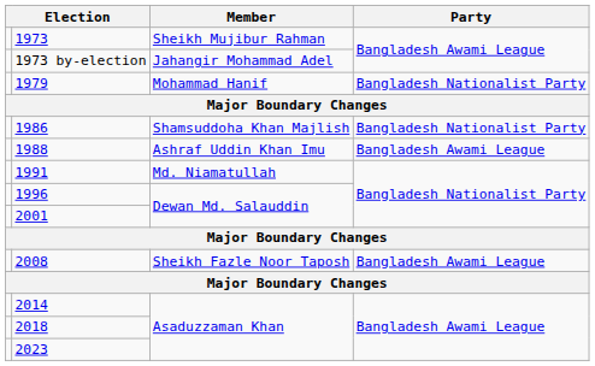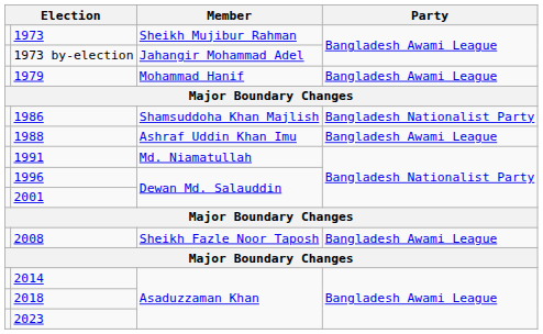1979 | Party: Bangladesh Nationalist Party -> Bangladesh Awami League
